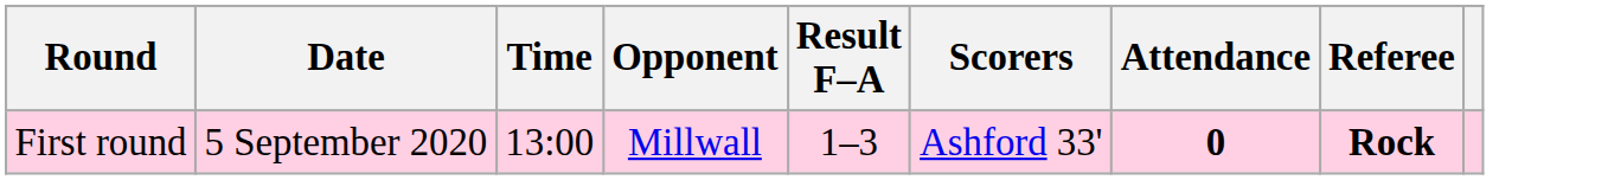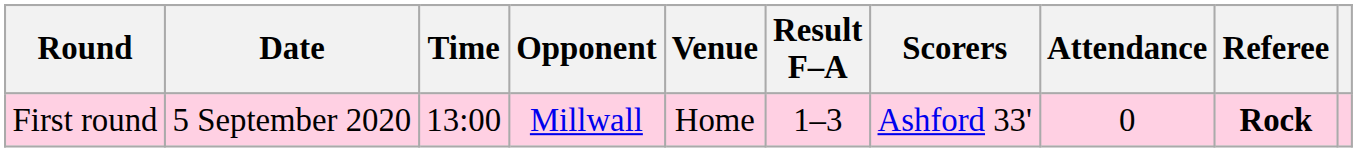+ column: Venue | Home
First round | Attendance: bold -> normal
